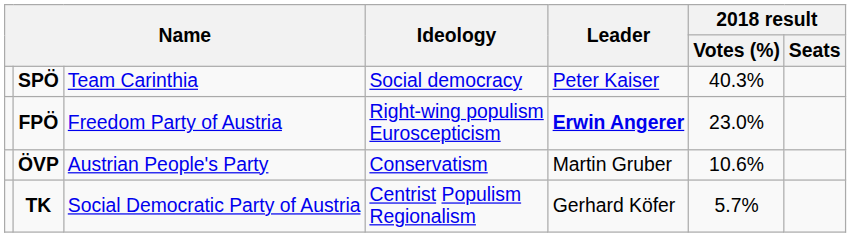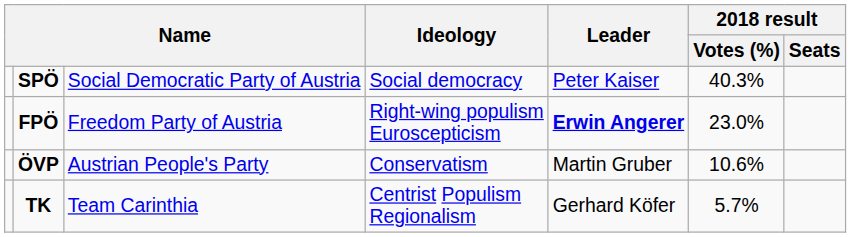SPÖ | column 3: Team Carinthia -> Social Democratic Party of Austria
TK | column 3: Social Democratic Party of Austria -> Team Carinthia
